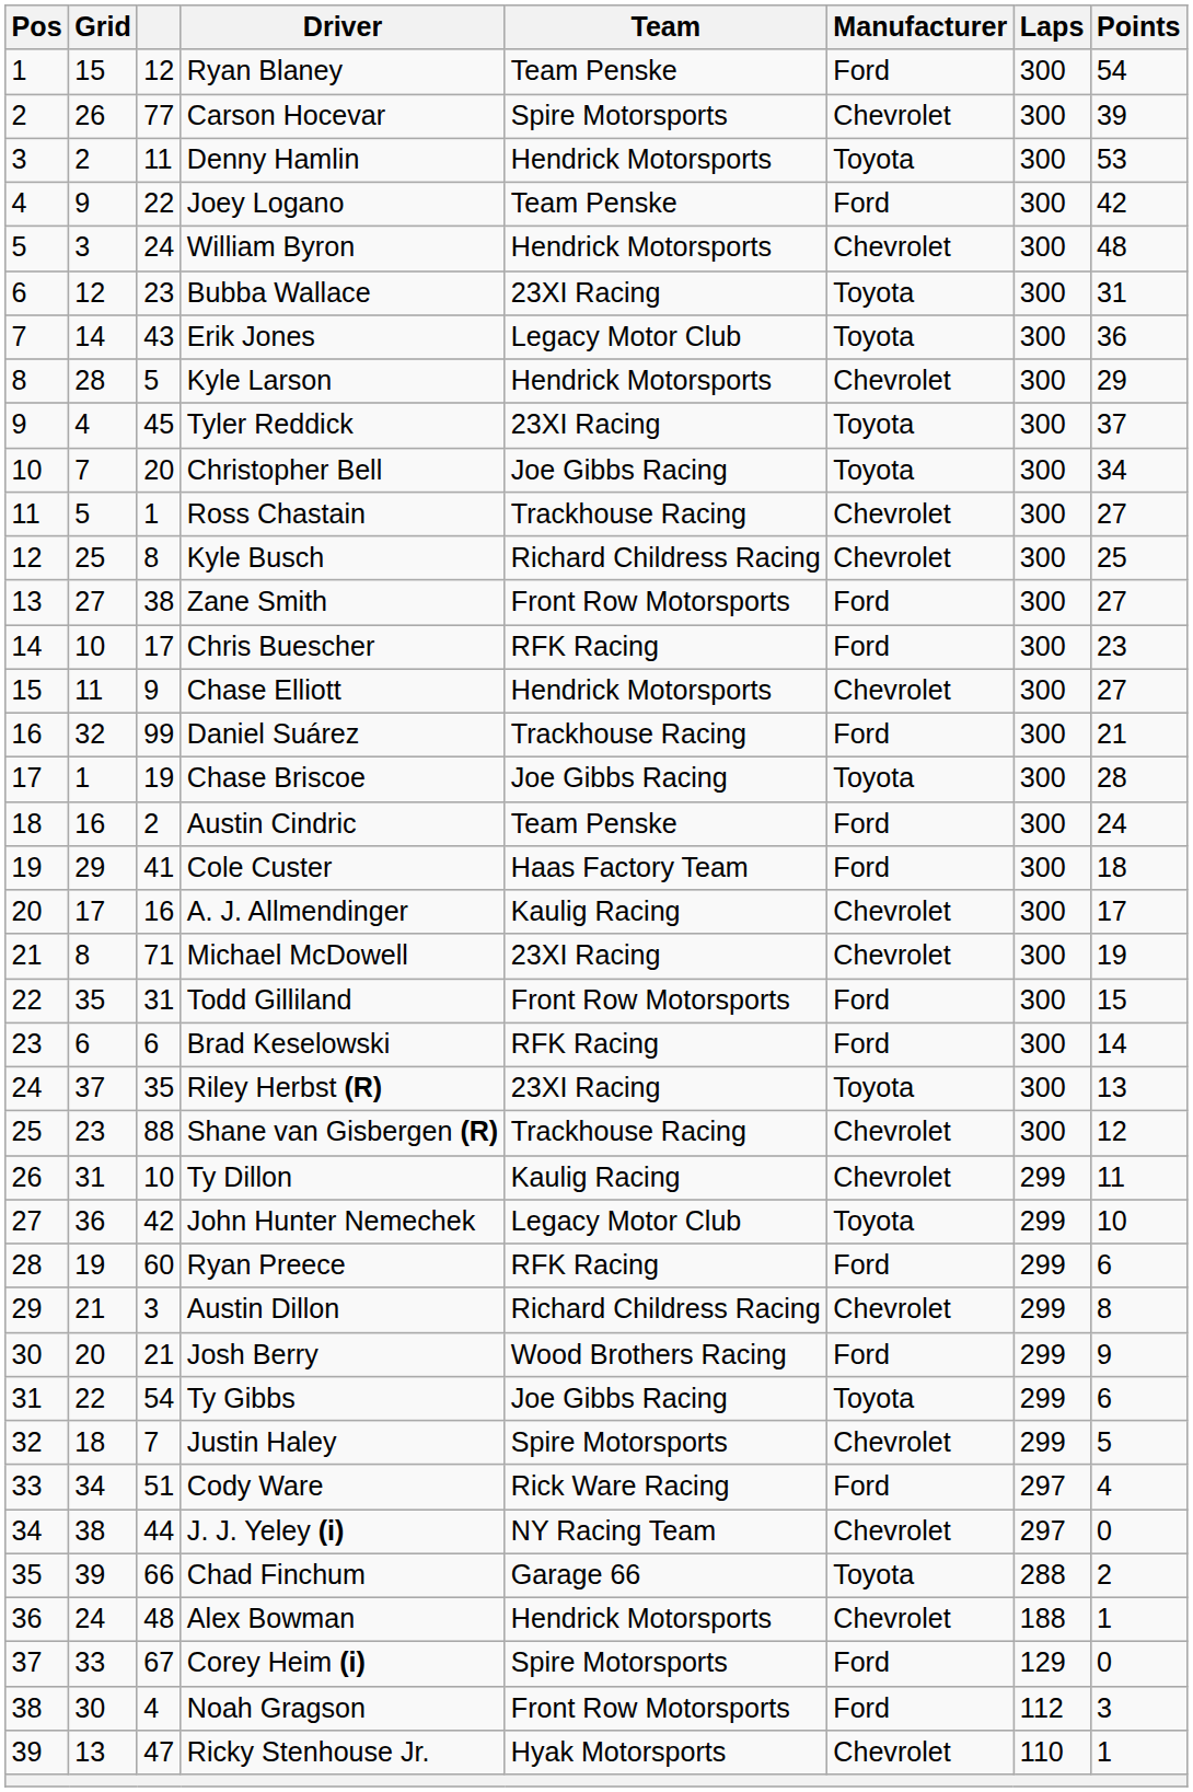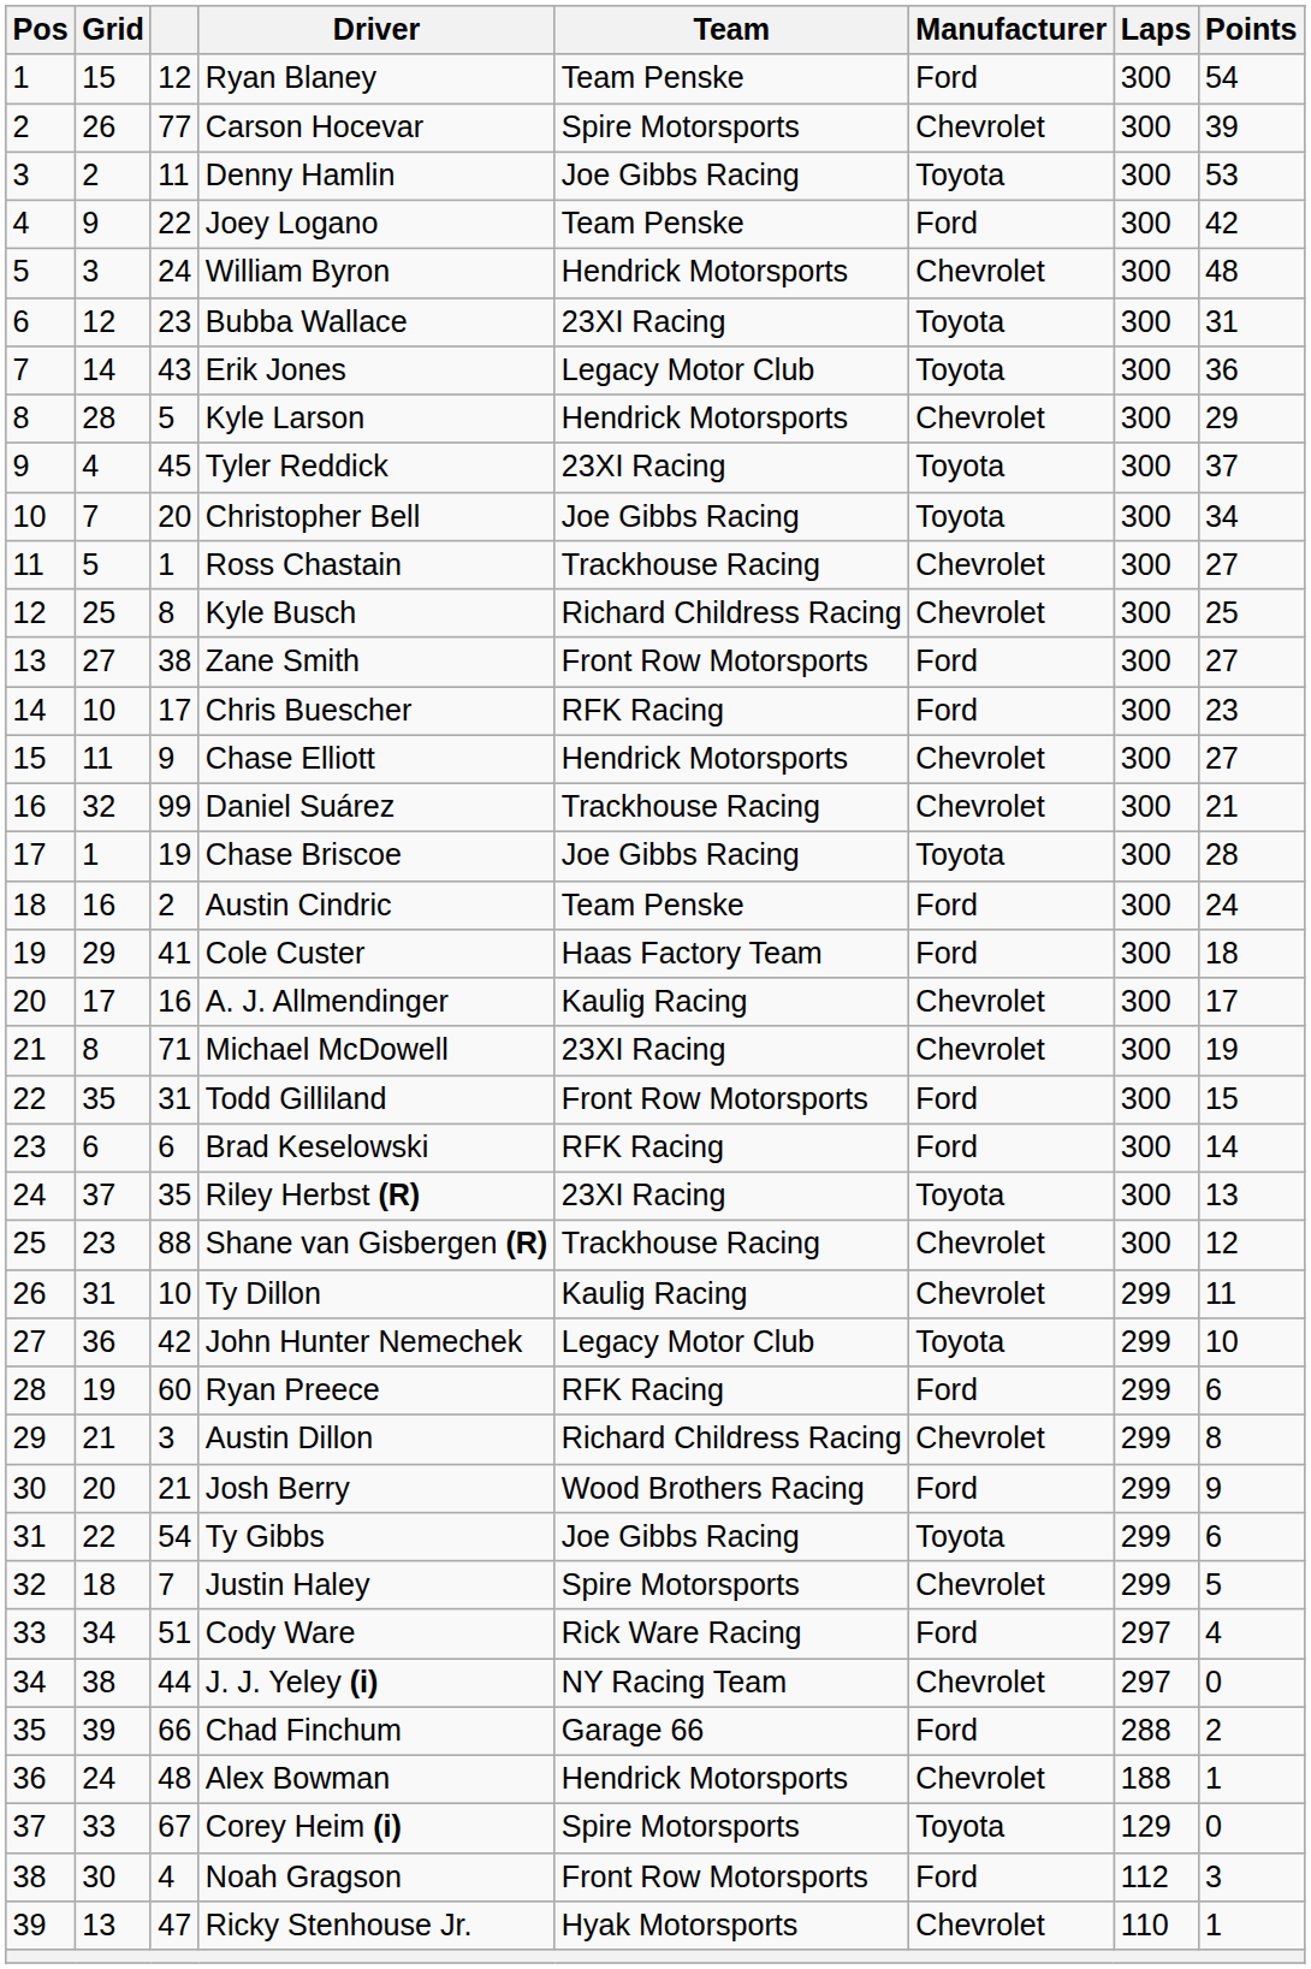Denny Hamlin | Team: Hendrick Motorsports -> Joe Gibbs Racing
Daniel Suárez | Manufacturer: Ford -> Chevrolet
Chad Finchum | Manufacturer: Toyota -> Ford
Corey Heim (i) | Manufacturer: Ford -> Toyota
